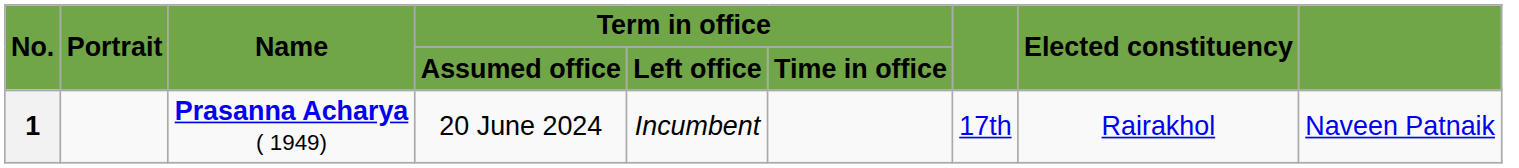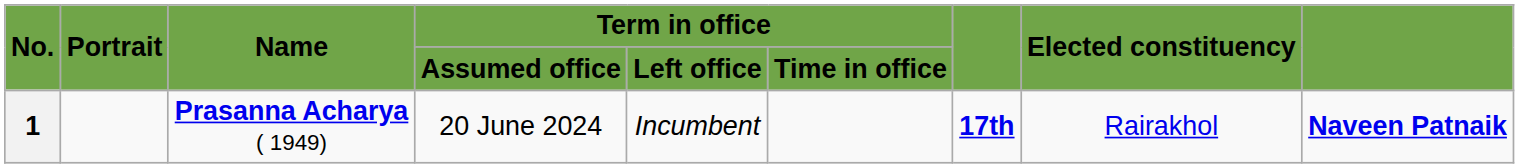1 | column 7: normal -> bold
1 | column 9: normal -> bold
